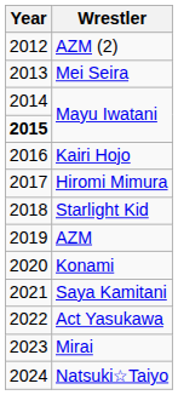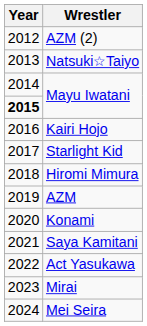row 3 | Wrestler: Mei Seira -> Natsuki☆Taiyo
row 7 | Wrestler: Hiromi Mimura -> Starlight Kid
row 8 | Wrestler: Starlight Kid -> Hiromi Mimura
row 14 | Wrestler: Natsuki☆Taiyo -> Mei Seira
